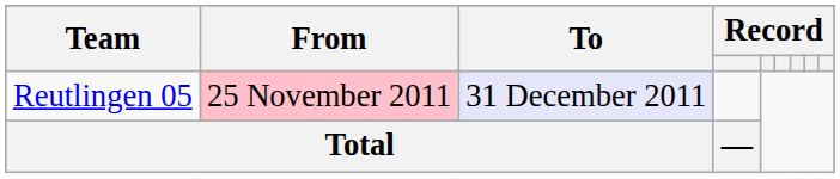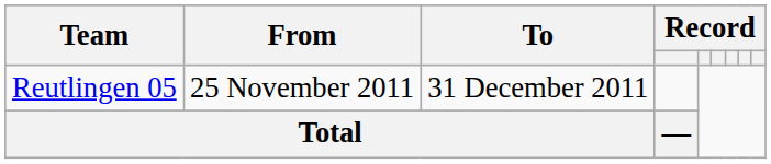Reutlingen 05 | From: pink background -> no background
Reutlingen 05 | To: lavender background -> no background
